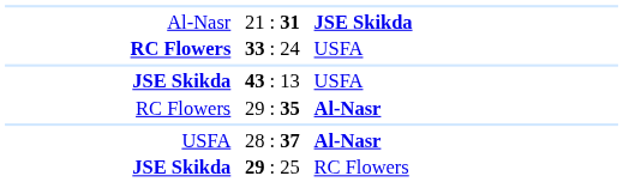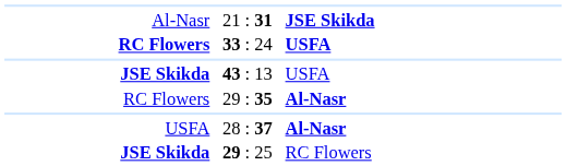33 : 24 | column 3: normal -> bold
